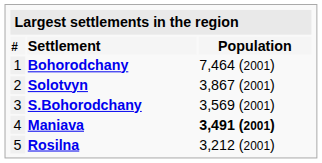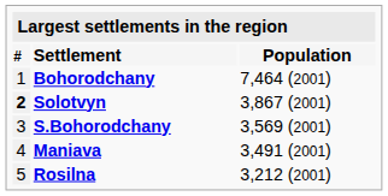Solotvyn | #: normal -> bold
Maniava | Population: bold -> normal
